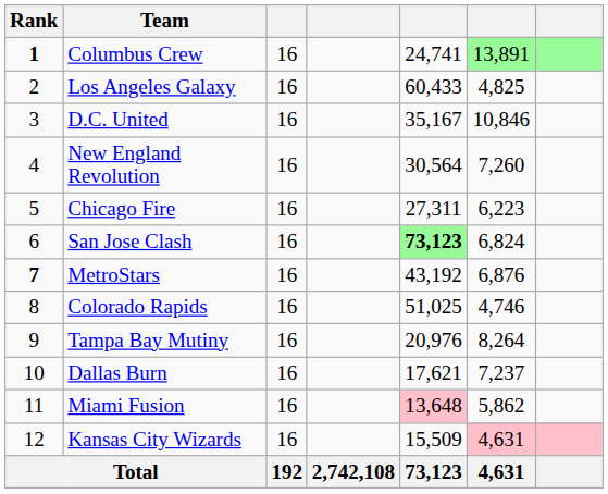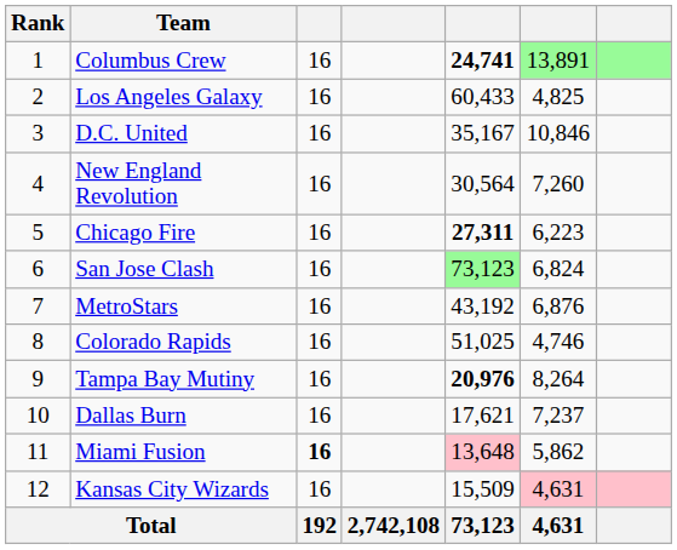Columbus Crew | Rank: bold -> normal
Columbus Crew | column 5: normal -> bold
Chicago Fire | column 5: normal -> bold
San Jose Clash | column 5: bold -> normal
MetroStars | Rank: bold -> normal
Tampa Bay Mutiny | column 5: normal -> bold
Miami Fusion | column 3: normal -> bold
